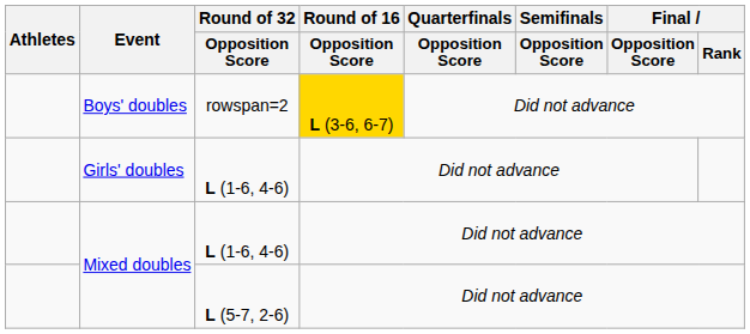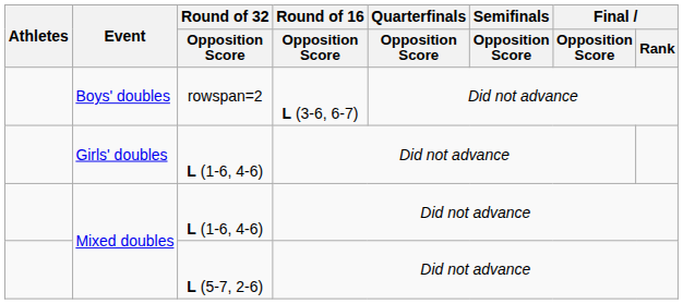Boys' doubles | Round of 16 / Opposition Score: gold background -> no background
